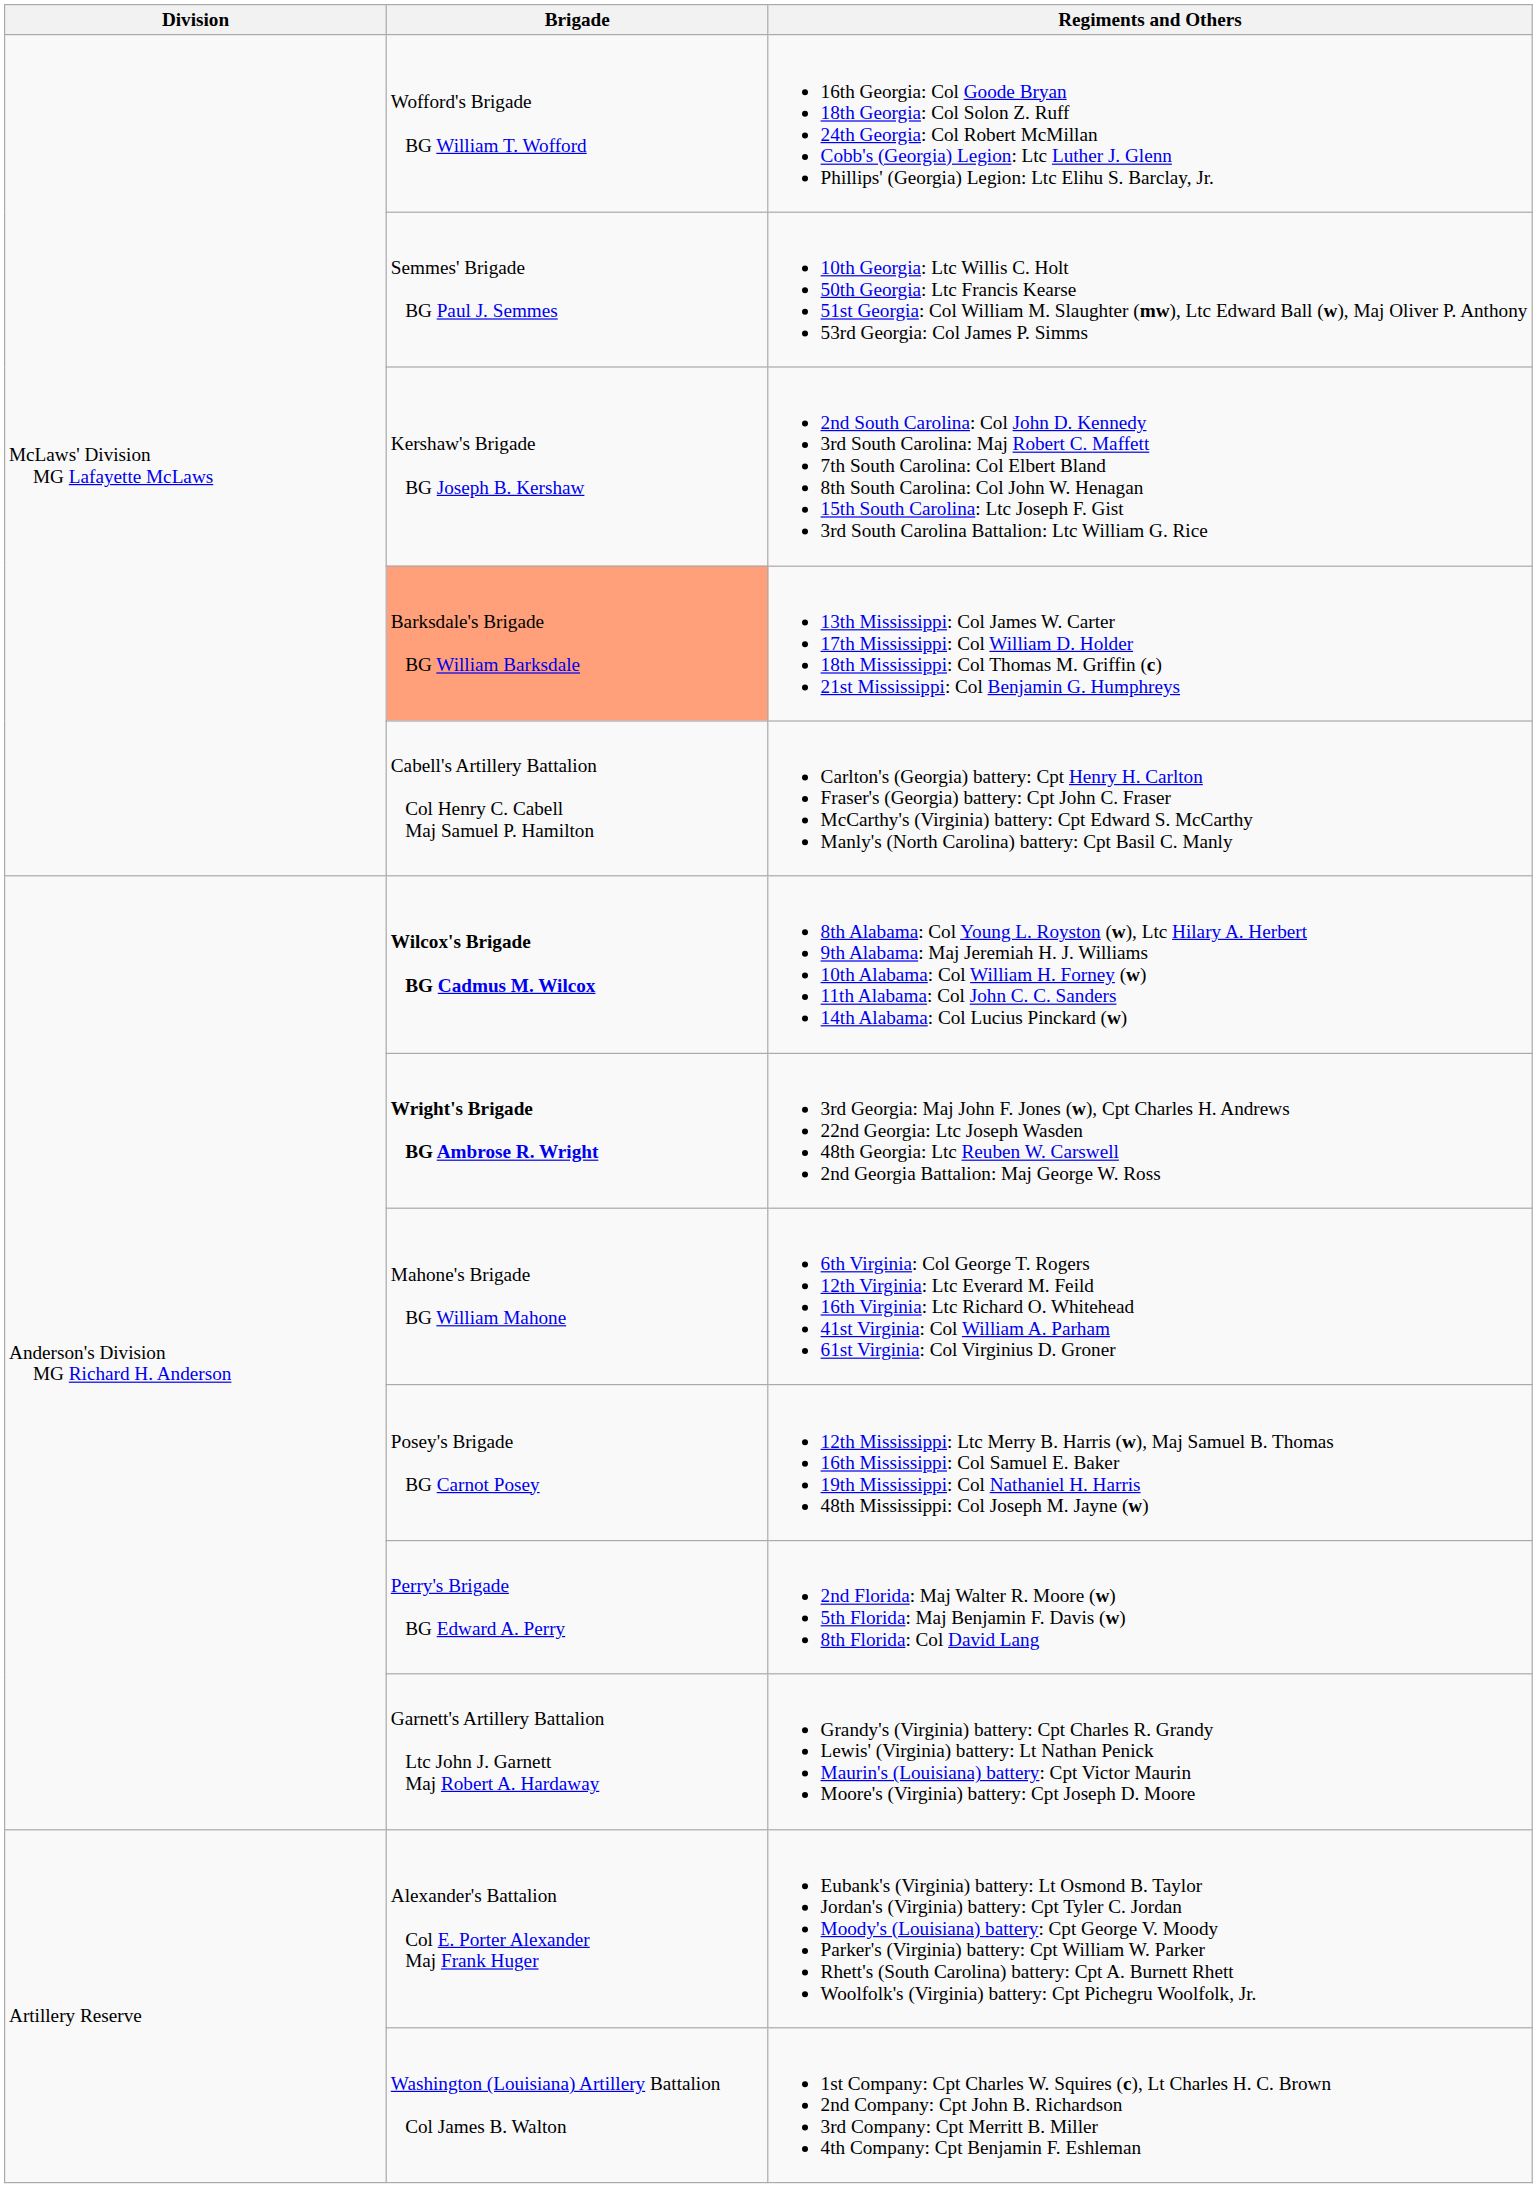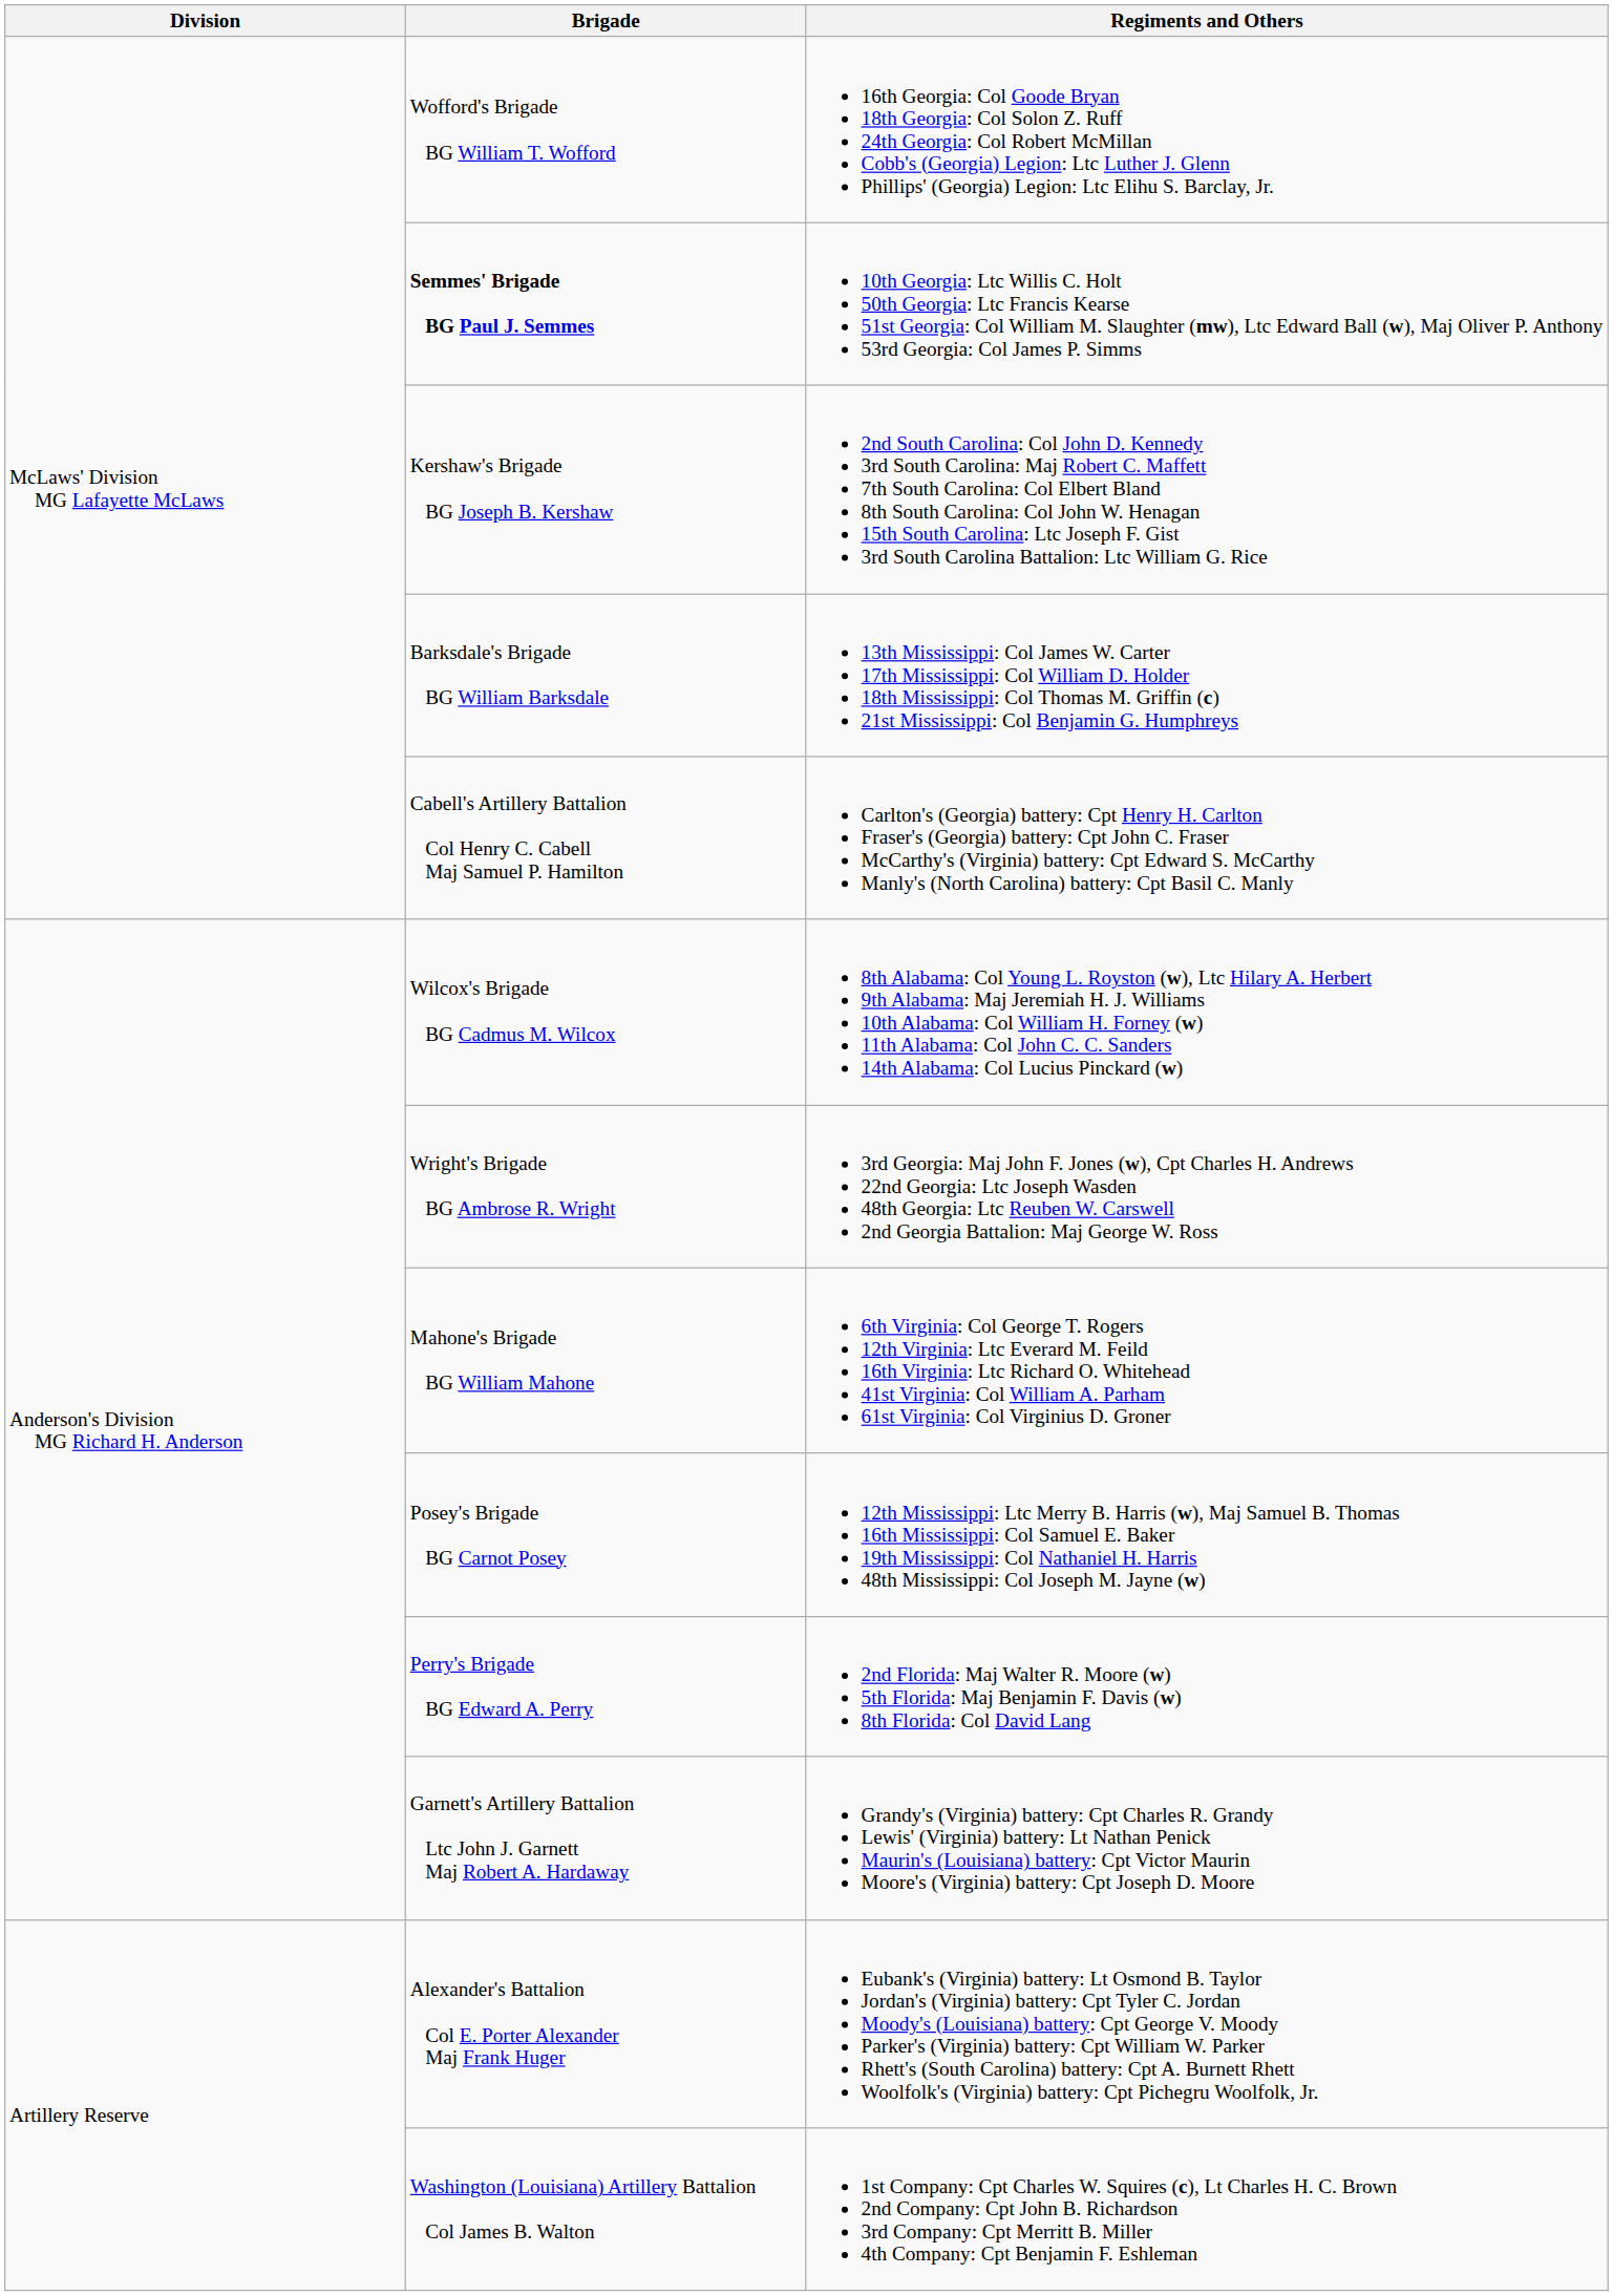Semmes' Brigade BG Paul J. Semmes | Brigade: normal -> bold
Barksdale's Brigade BG William Barksdale | Brigade: lightsalmon background -> no background
Wilcox's Brigade BG Cadmus M. Wilcox | Brigade: bold -> normal
Wright's Brigade BG Ambrose R. Wright | Brigade: bold -> normal
